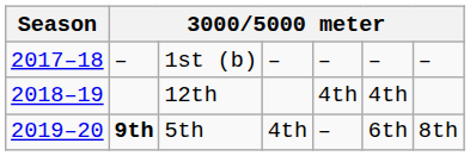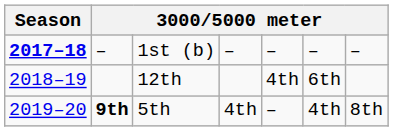1st (b) | Season: normal -> bold
12th | column 6: 4th -> 6th
5th | column 6: 6th -> 4th
